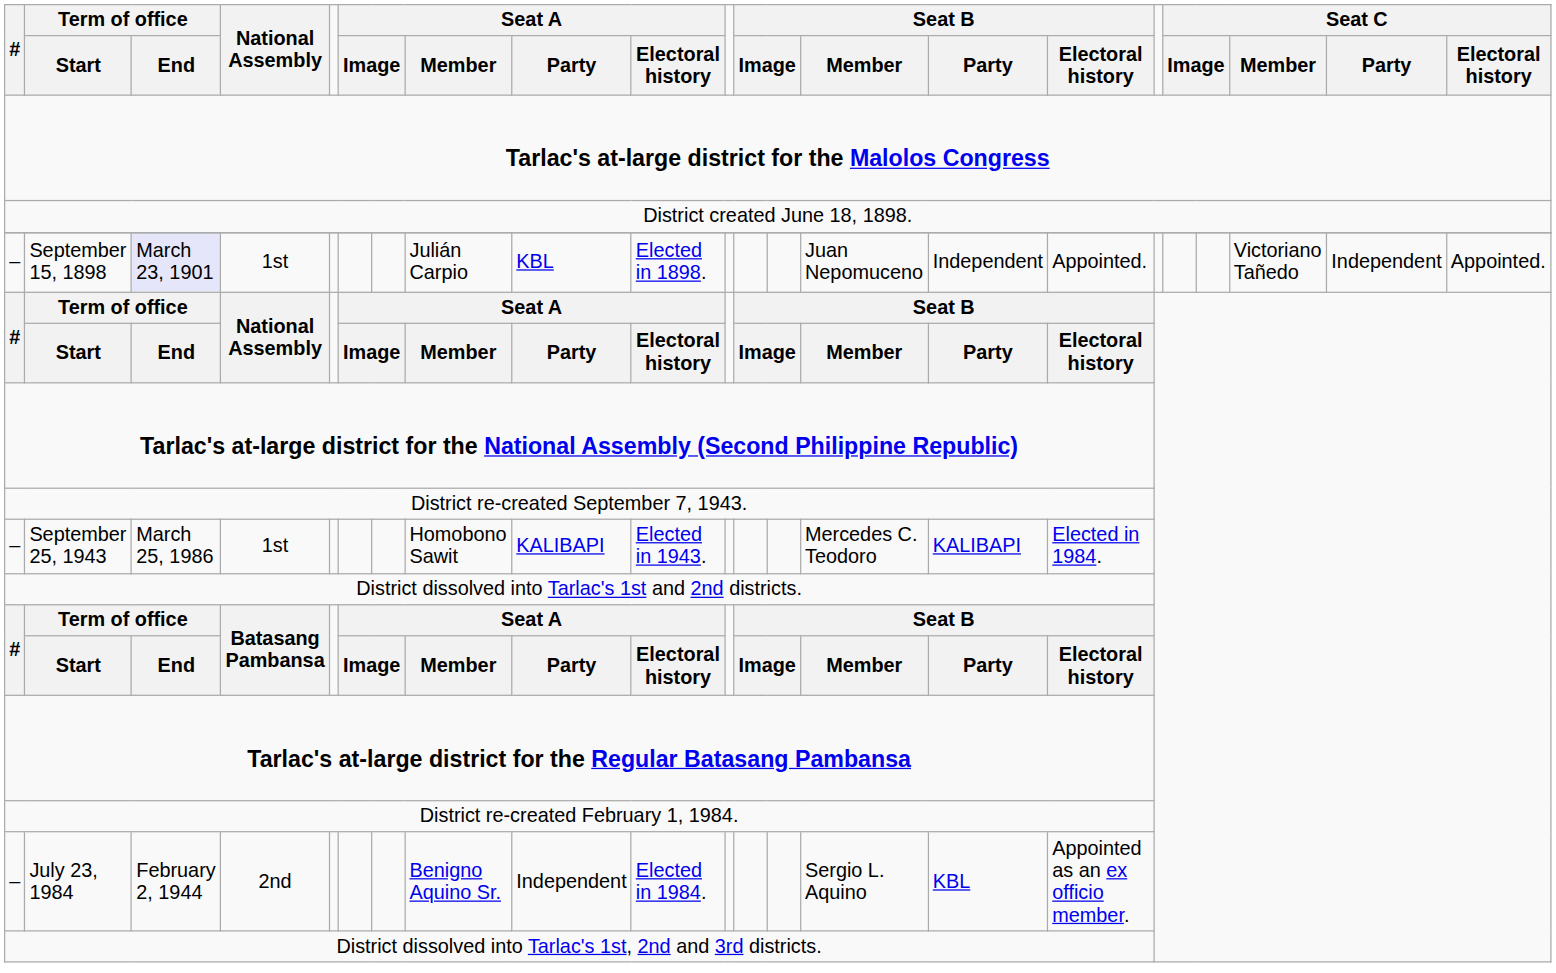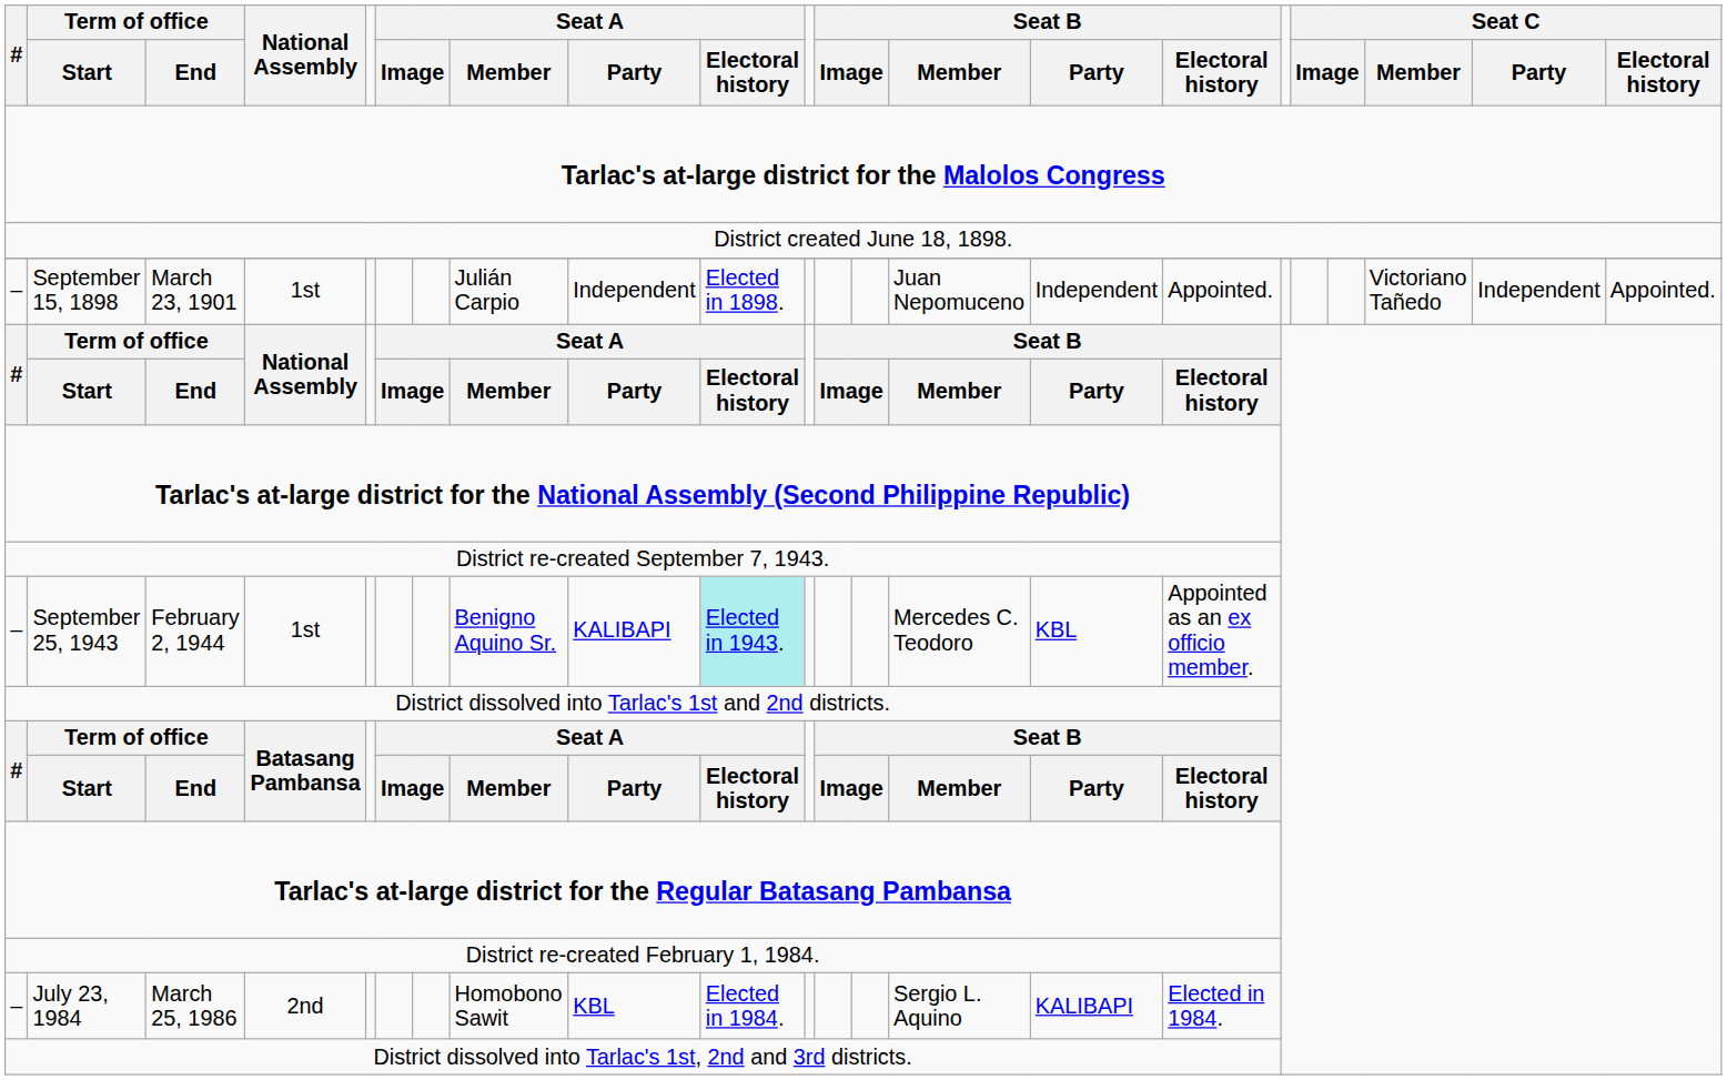September 15, 1898 | Term of office / End: lavender background -> no background
September 15, 1898 | Seat A / Party: KBL -> Independent
September 25, 1943 | Term of office / End: March 25, 1986 -> February 2, 1944
September 25, 1943 | Seat A / Member: Homobono Sawit -> Benigno Aquino Sr.
September 25, 1943 | Seat A / Electoral history: no background -> paleturquoise background
September 25, 1943 | Seat B / Party: KALIBAPI -> KBL
September 25, 1943 | Seat B / Electoral history: Elected in 1984. -> Appointed as an ex officio member.
July 23, 1984 | Term of office / End: February 2, 1944 -> March 25, 1986
July 23, 1984 | Seat A / Member: Benigno Aquino Sr. -> Homobono Sawit
July 23, 1984 | Seat A / Party: Independent -> KBL
July 23, 1984 | Seat B / Party: KBL -> KALIBAPI
July 23, 1984 | Seat B / Electoral history: Appointed as an ex officio member. -> Elected in 1984.
